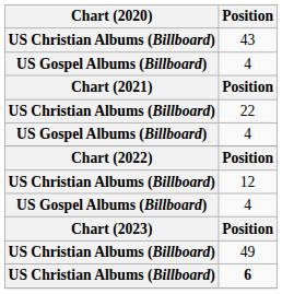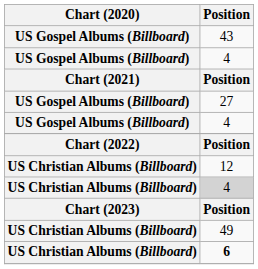row 2 | Chart (2020): US Christian Albums (Billboard) -> US Gospel Albums (Billboard)
row 5 | Chart (2020): US Christian Albums (Billboard) -> US Gospel Albums (Billboard)
row 5 | Position: 22 -> 27
row 9 | Chart (2020): US Gospel Albums (Billboard) -> US Christian Albums (Billboard)
row 9 | Position: no background -> lightgrey background
